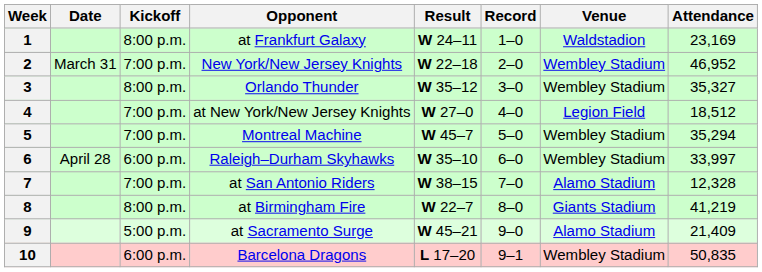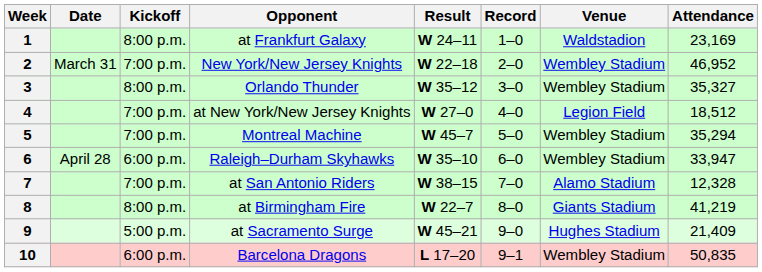6 | Attendance: 33,997 -> 33,947
9 | Venue: Alamo Stadium -> Hughes Stadium
